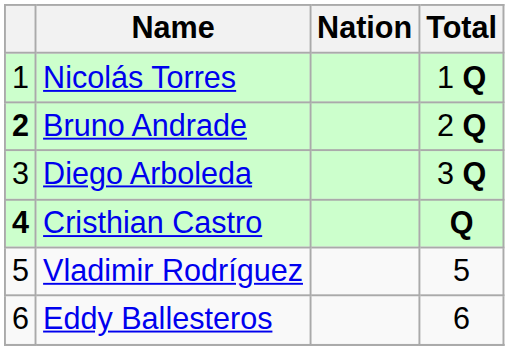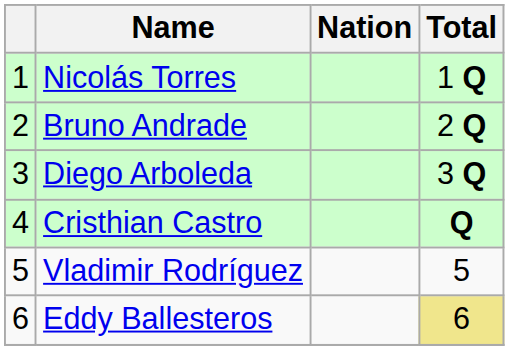Bruno Andrade | column 1: bold -> normal
Cristhian Castro | column 1: bold -> normal
Eddy Ballesteros | Total: no background -> khaki background
